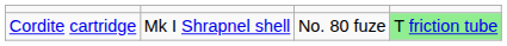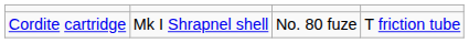Cordite cartridge | column 4: lightgreen background -> no background
